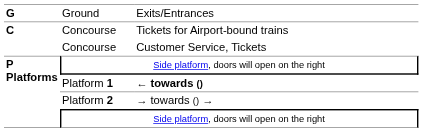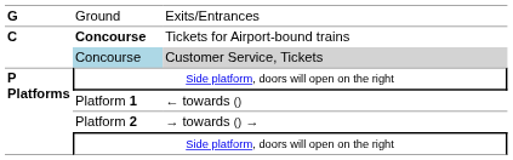Tickets for Airport-bound trains | column 2: normal -> bold
Customer Service, Tickets | column 2: no background -> lightblue background
Customer Service, Tickets | column 3: no background -> lightgrey background
← towards () | column 3: bold -> normal
